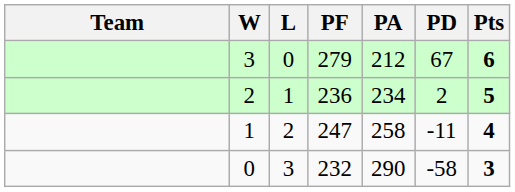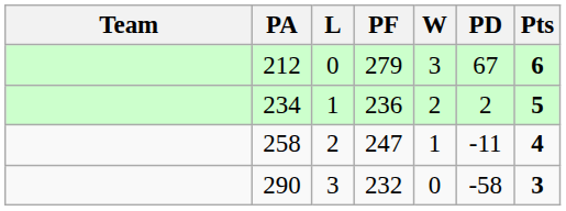columns swapped: W <-> PA
